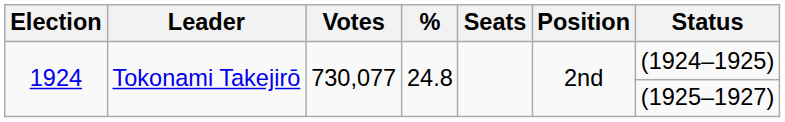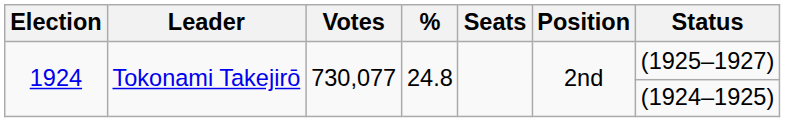row 2 | Status: (1924–1925) -> (1925–1927)
row 3 | Status: (1925–1927) -> (1924–1925)
